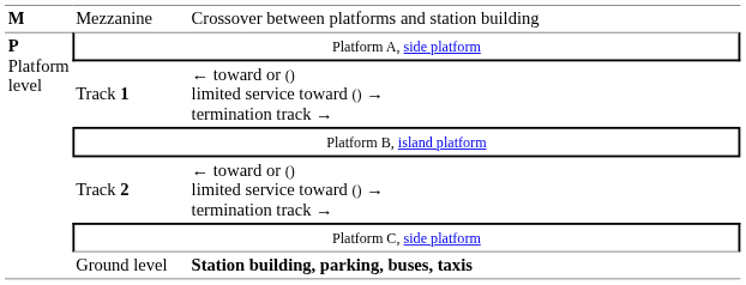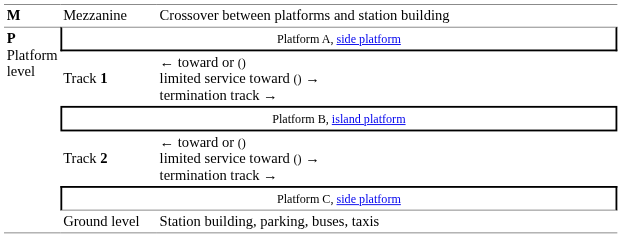Ground level | column 3: bold -> normal
